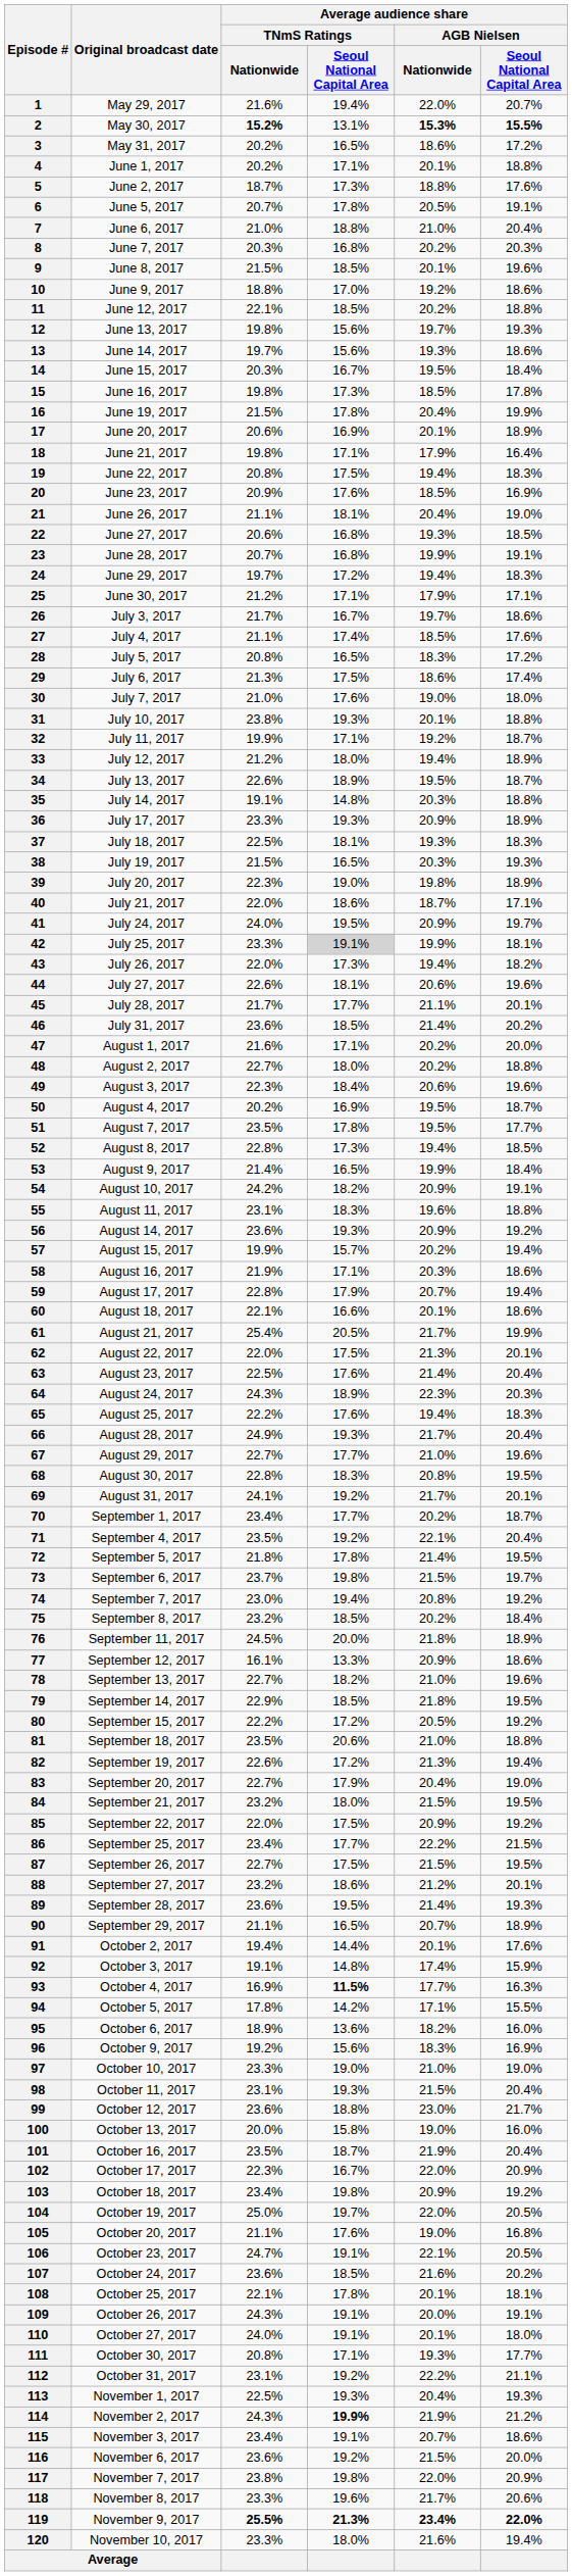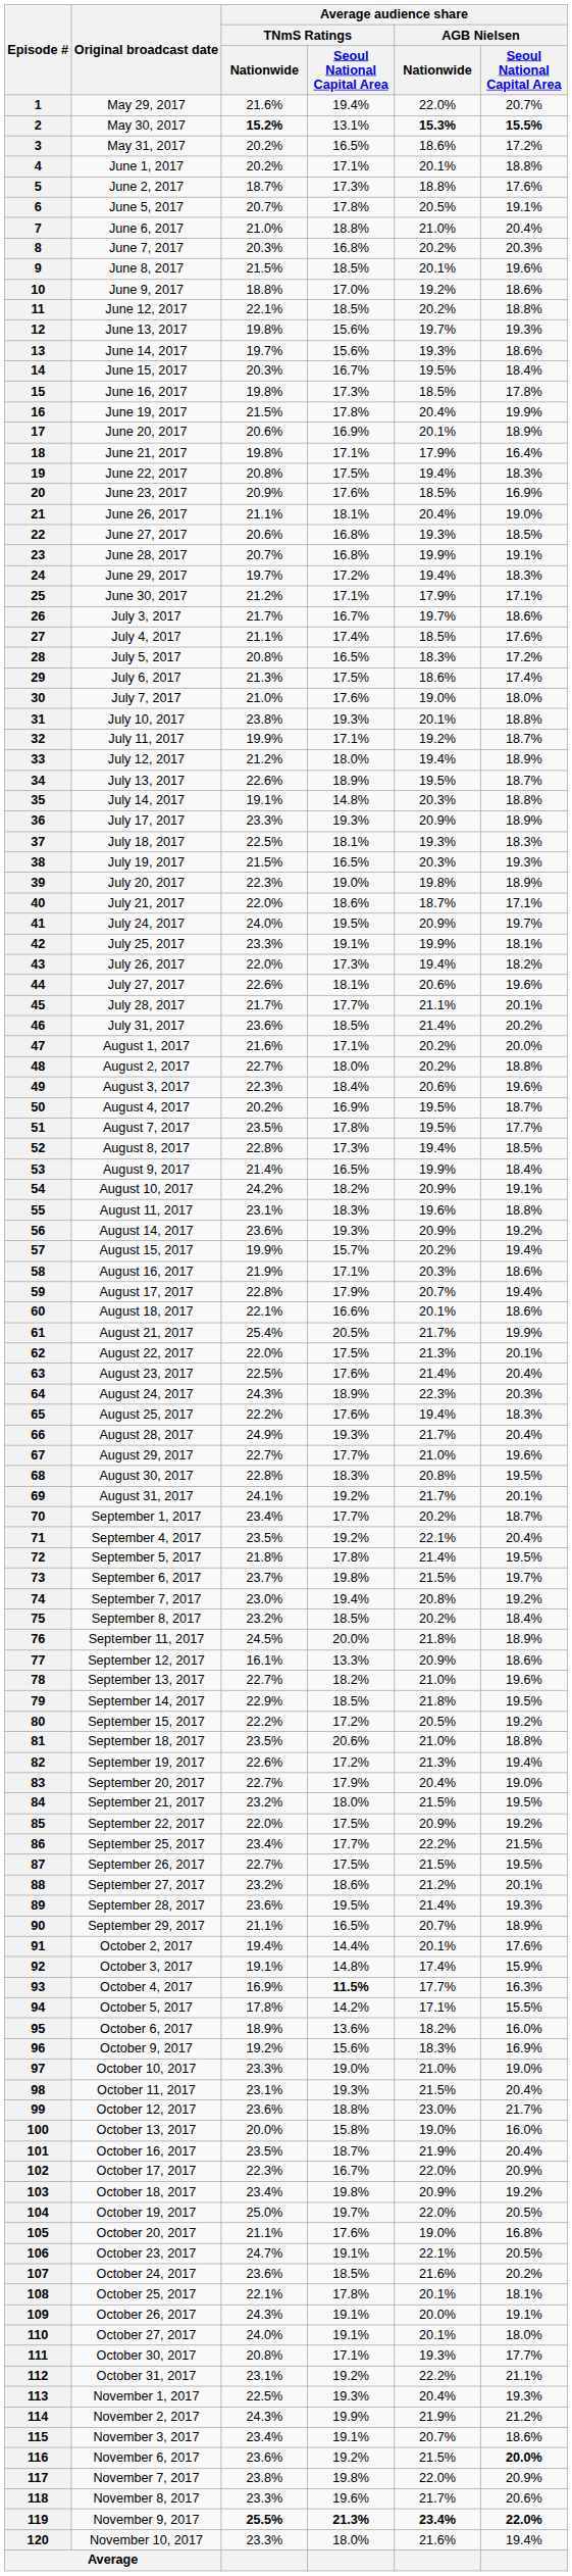42 | column 4: lightgrey background -> no background
114 | column 4: bold -> normal
116 | column 6: normal -> bold
